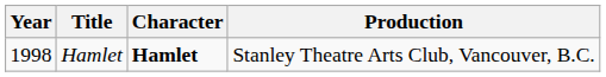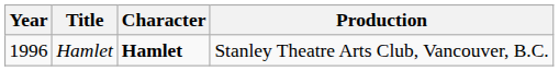row 2 | Year: 1998 -> 1996
